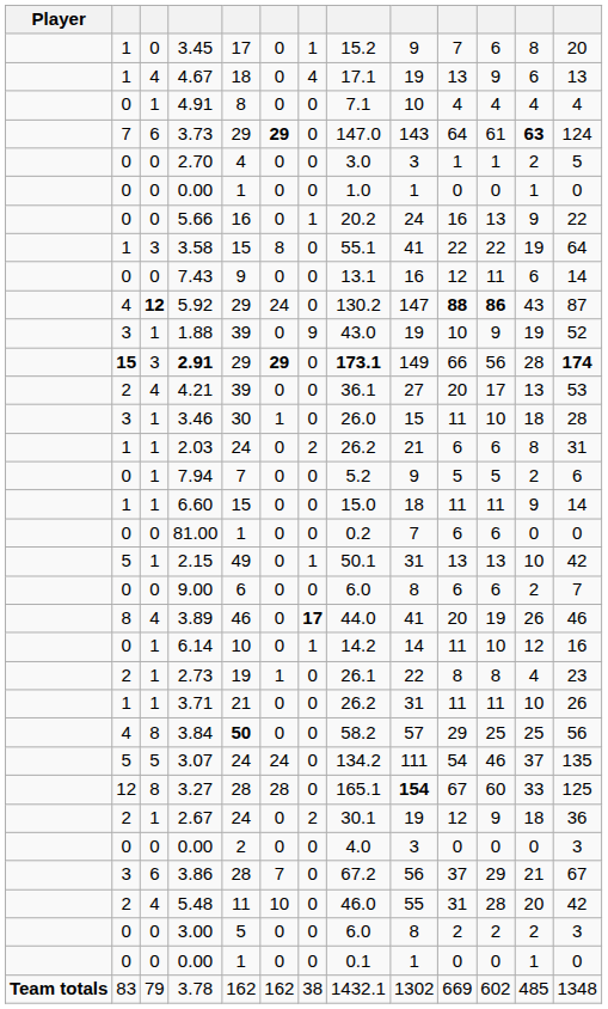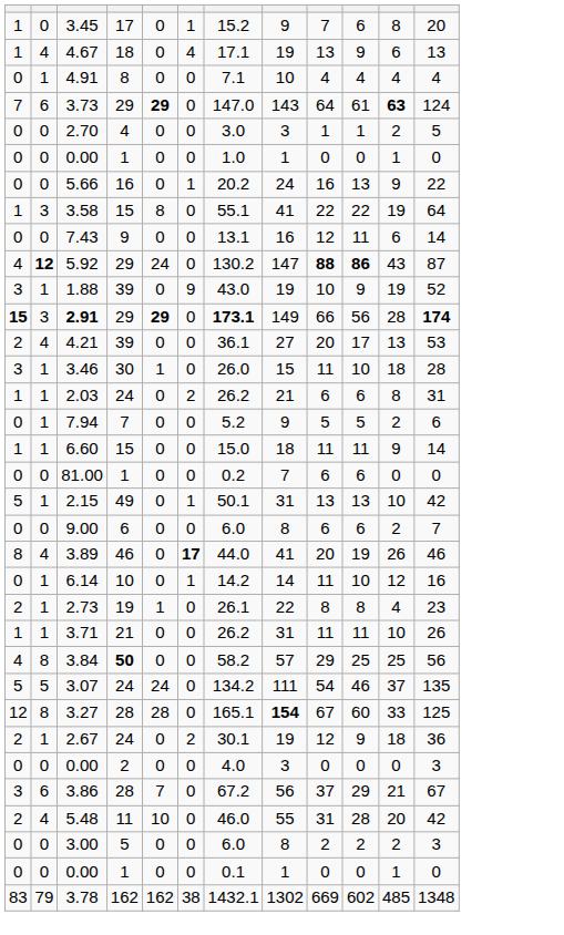- column: Player | Team totals
